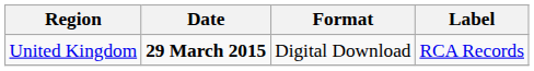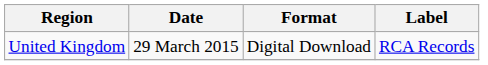United Kingdom | Date: bold -> normal
